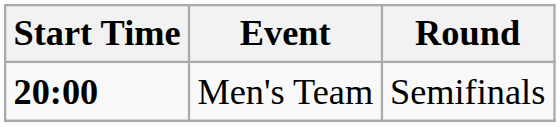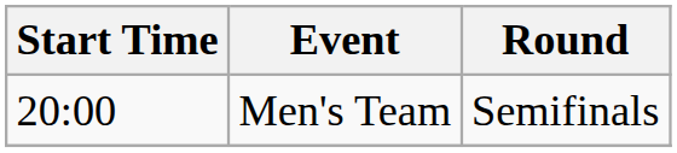Men's Team | Start Time: bold -> normal
